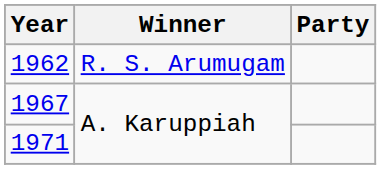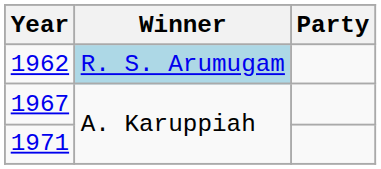1962 | Winner: no background -> lightblue background
